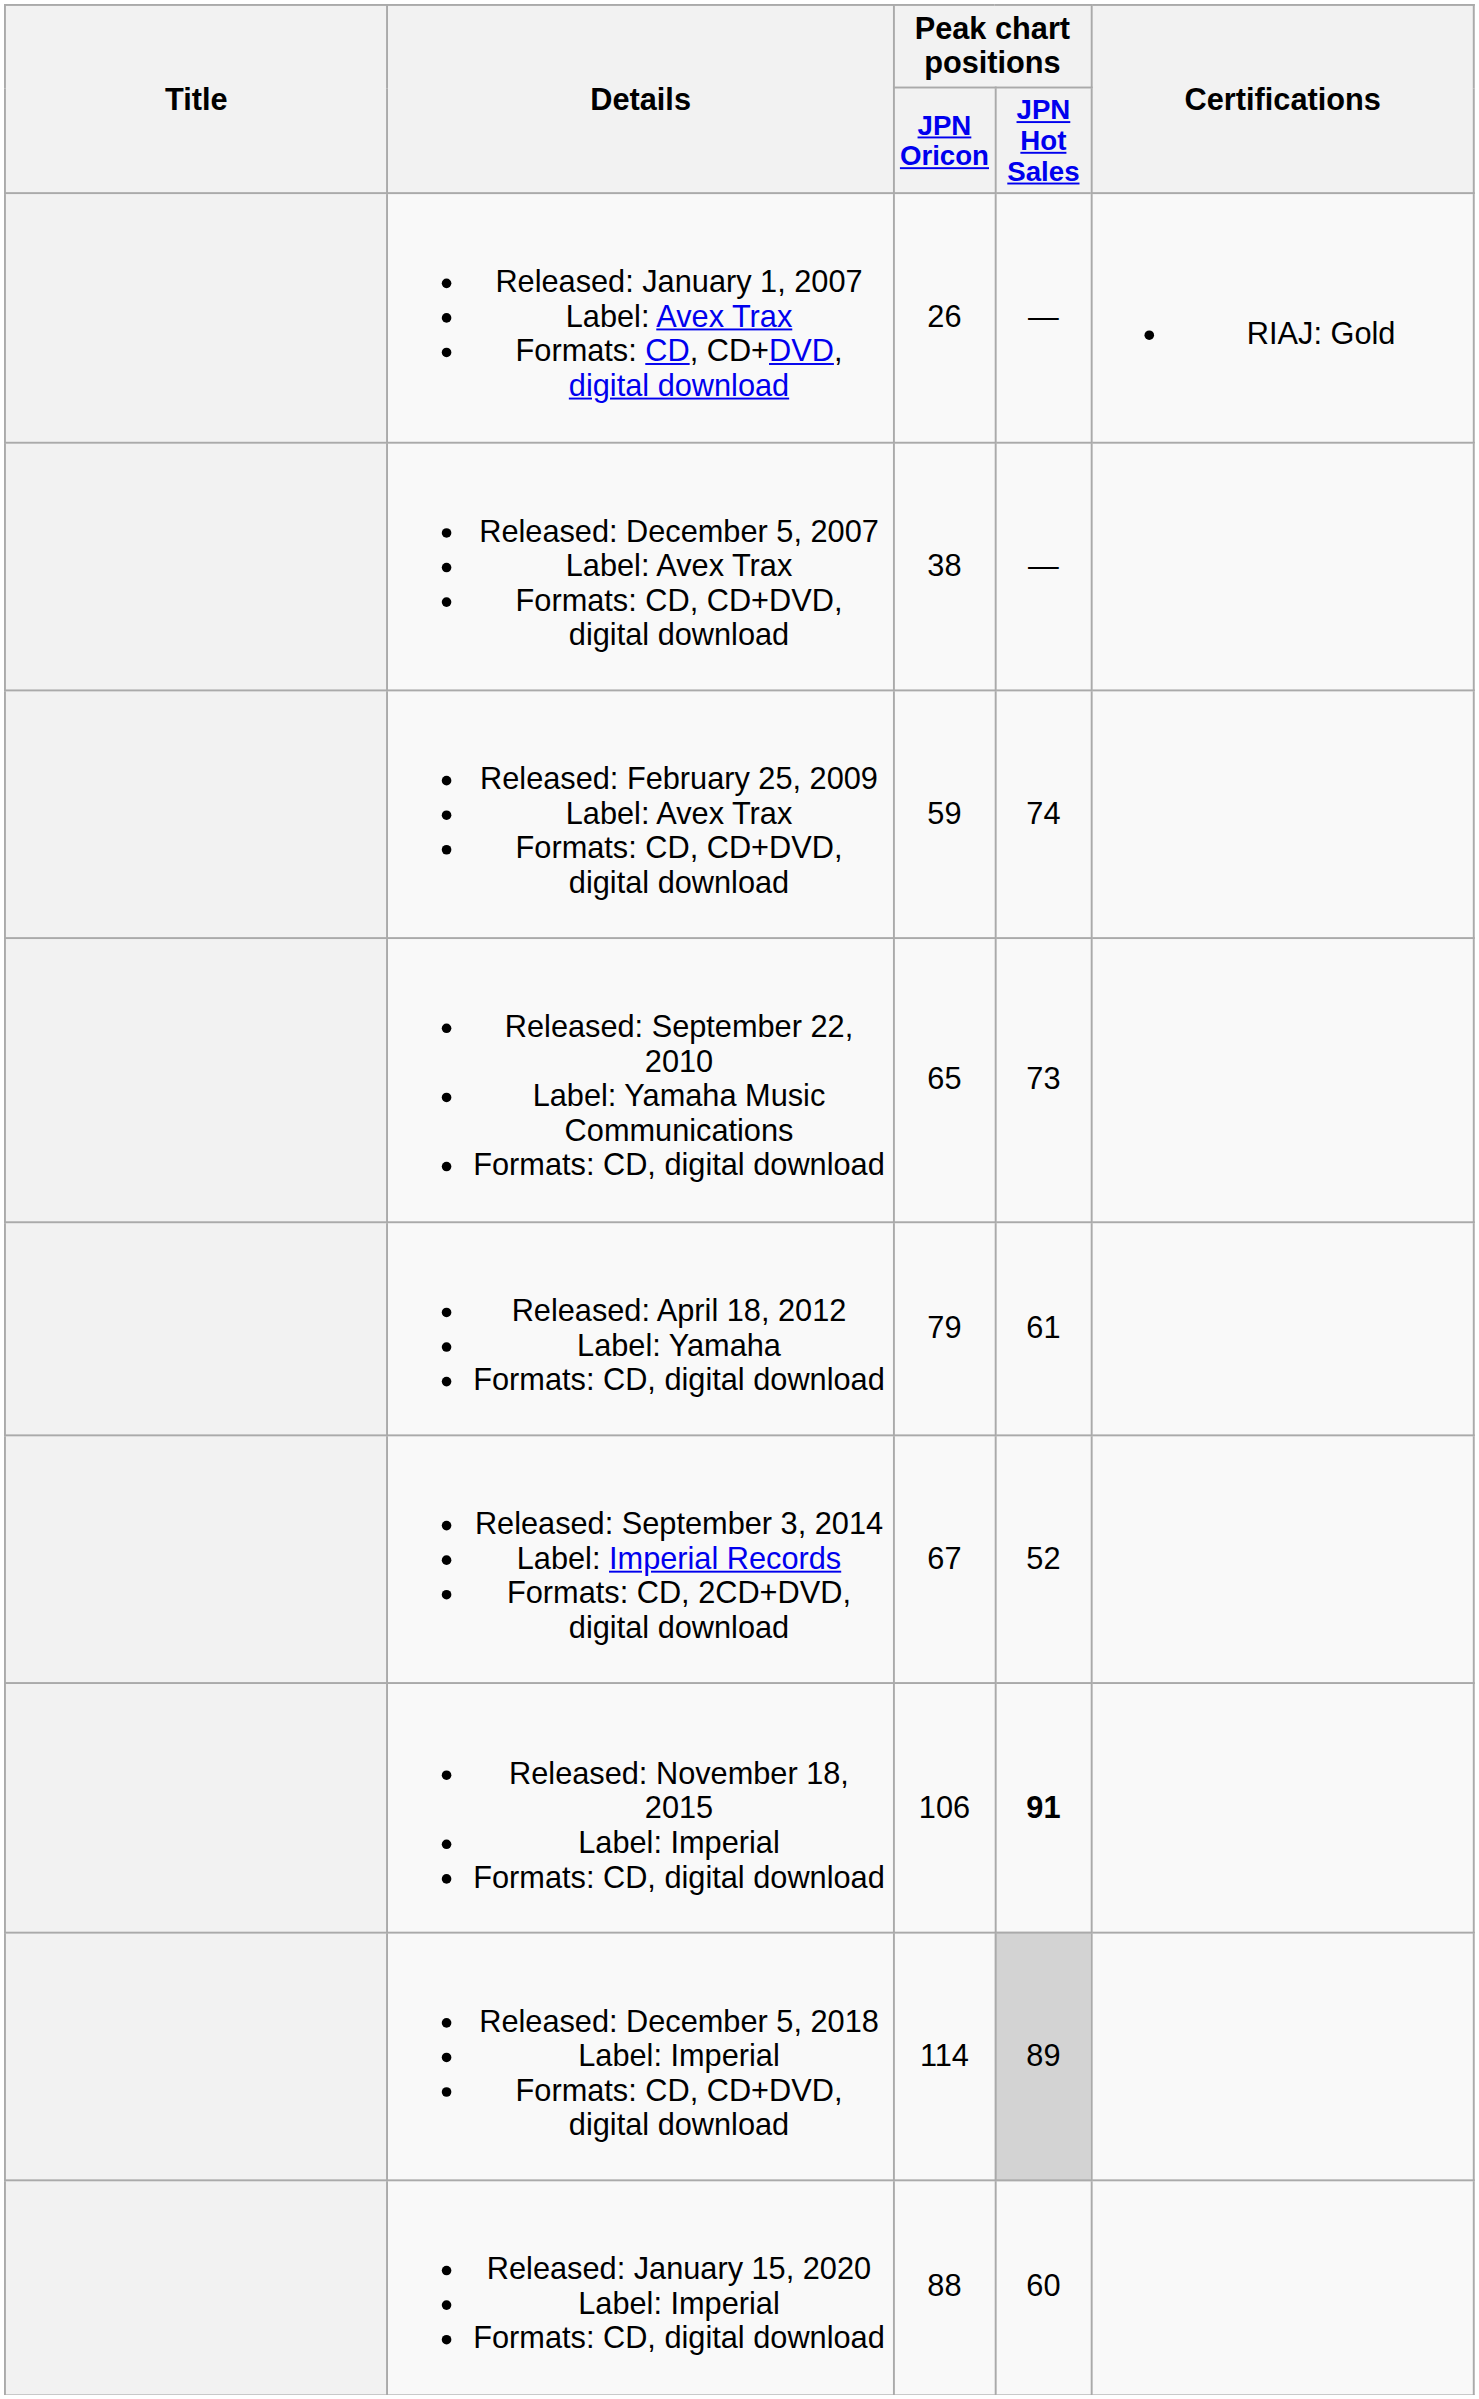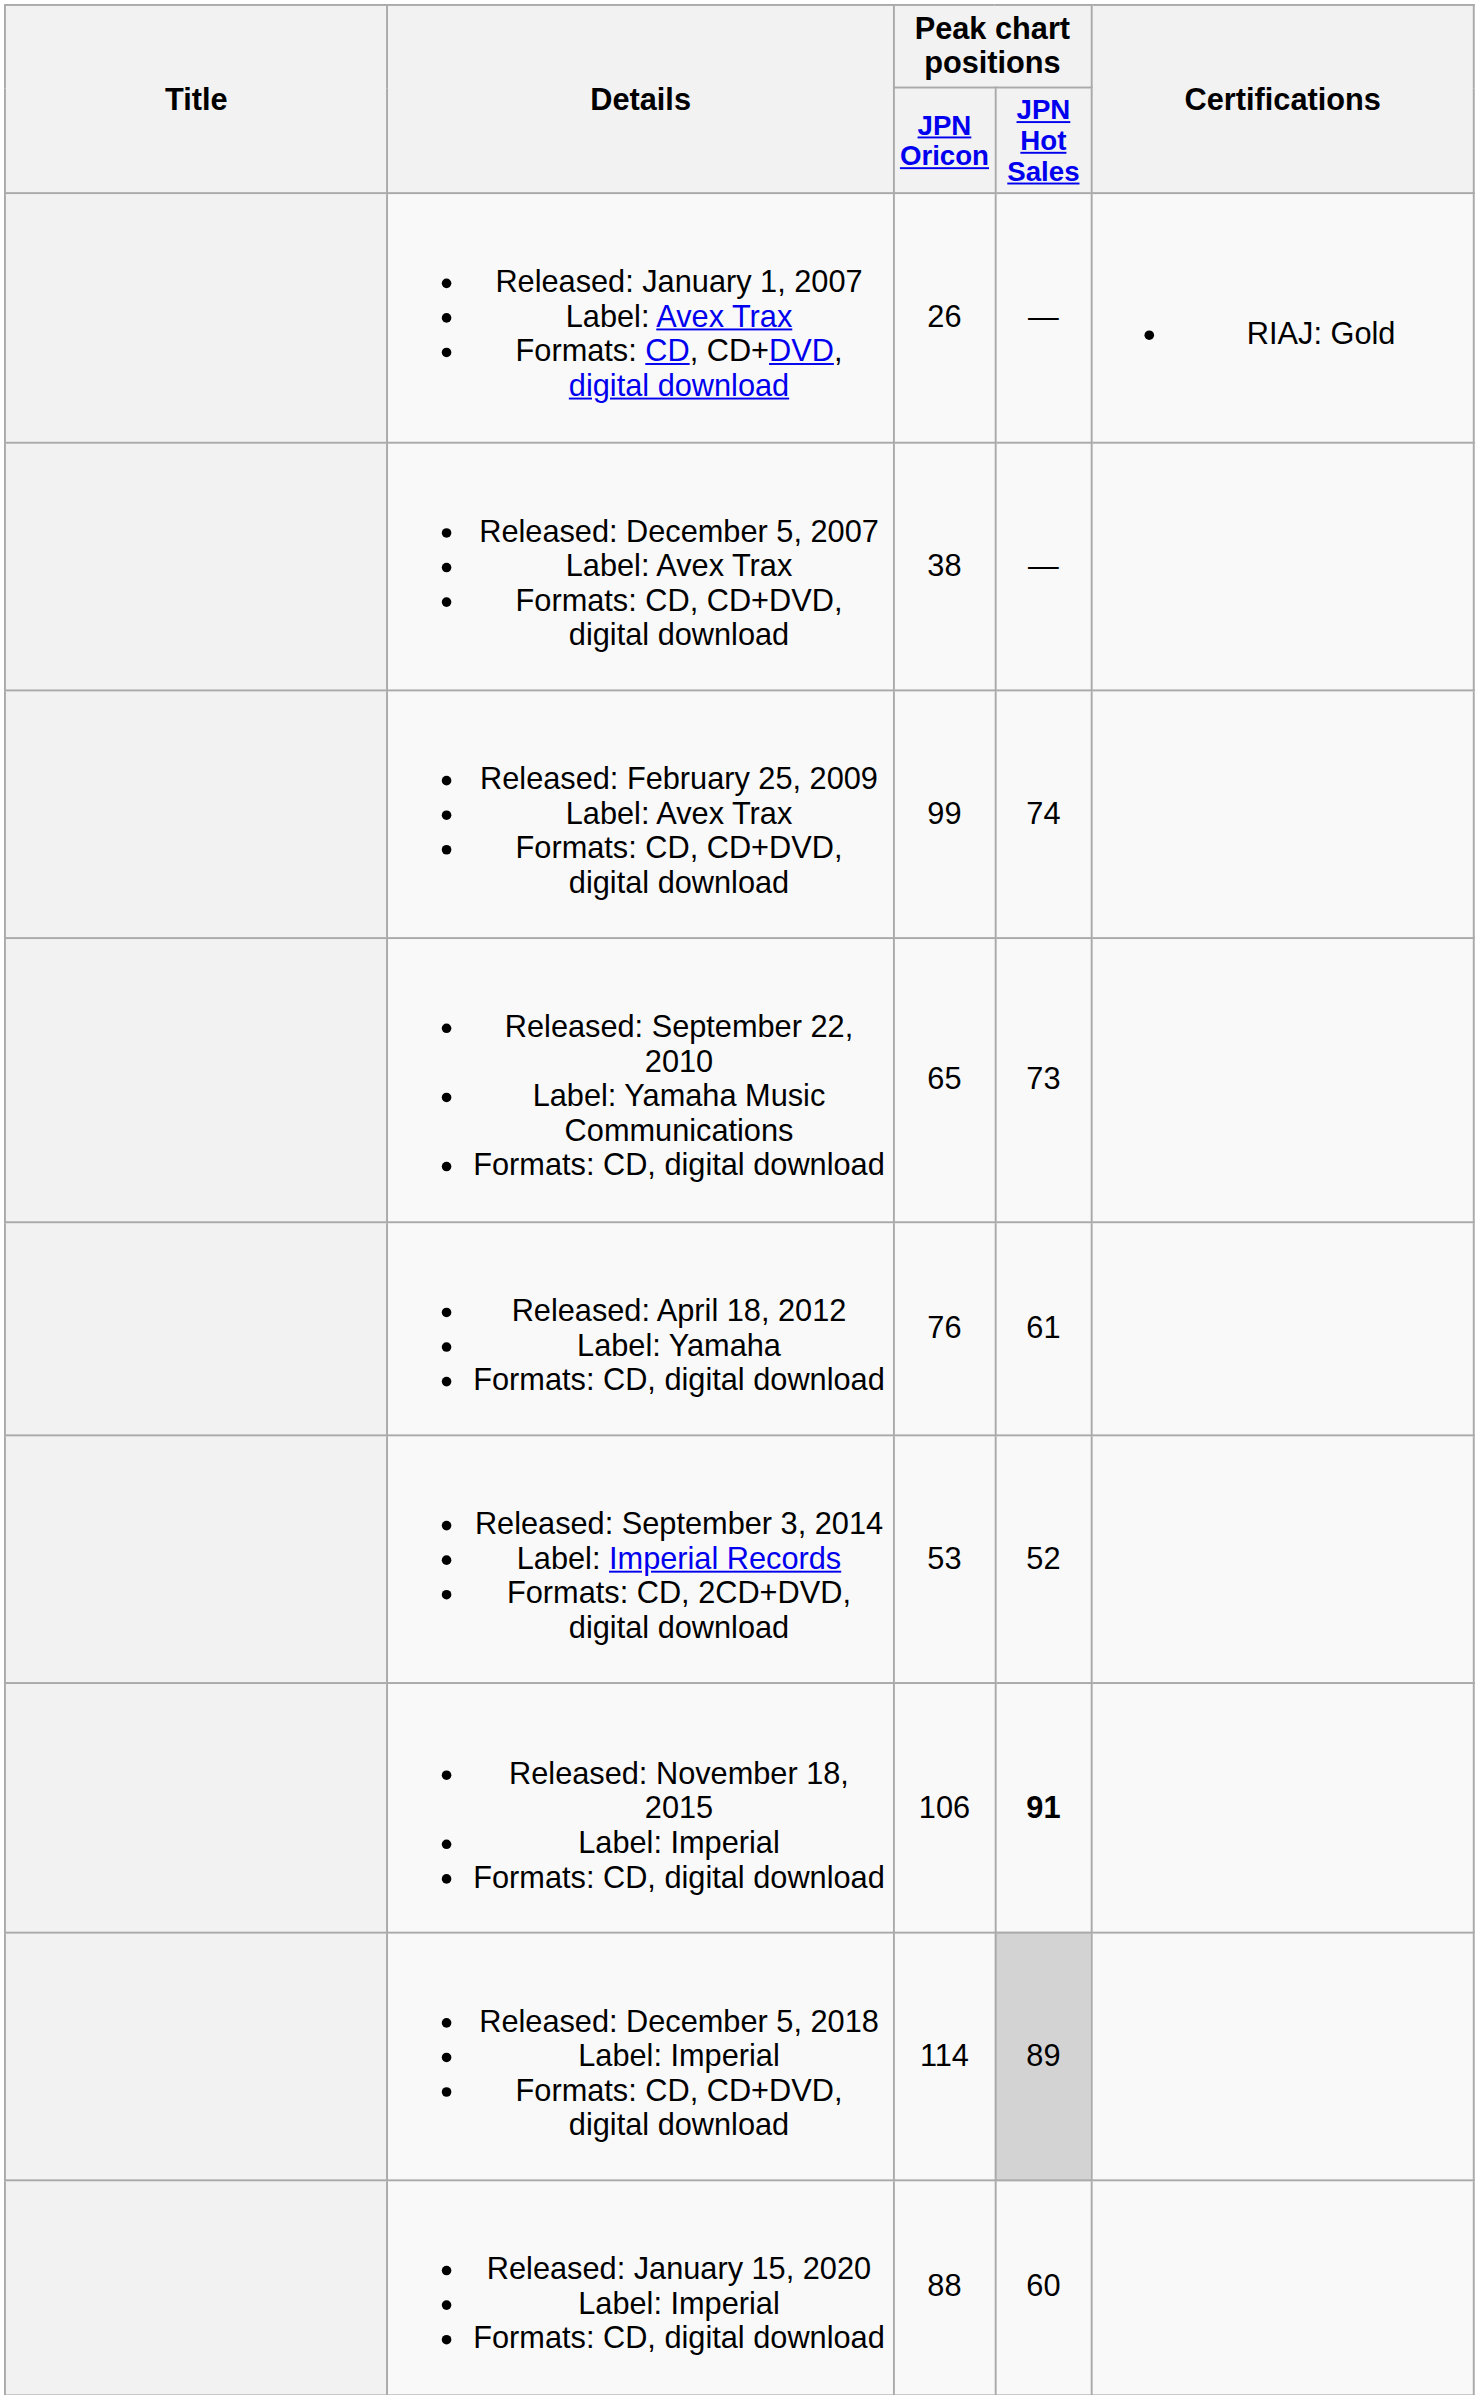row 5 | Peak chart positions / JPN Oricon: 59 -> 99
row 7 | Peak chart positions / JPN Oricon: 79 -> 76
row 8 | Peak chart positions / JPN Oricon: 67 -> 53
